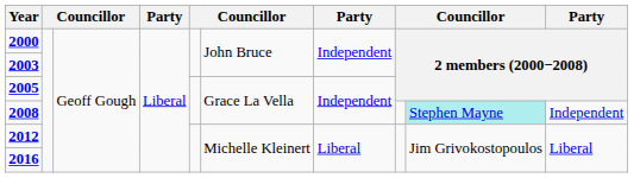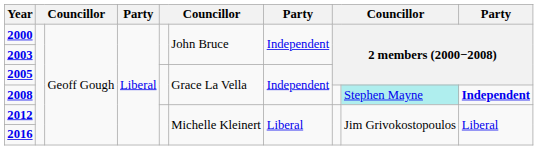2008 | column 10: normal -> bold
